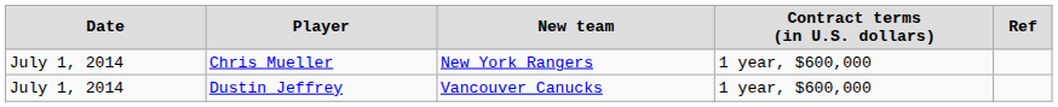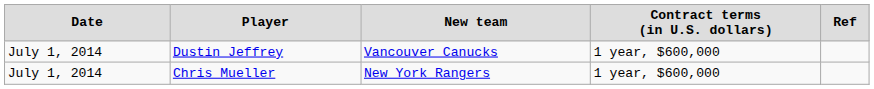rows swapped: Chris Mueller <-> Dustin Jeffrey
